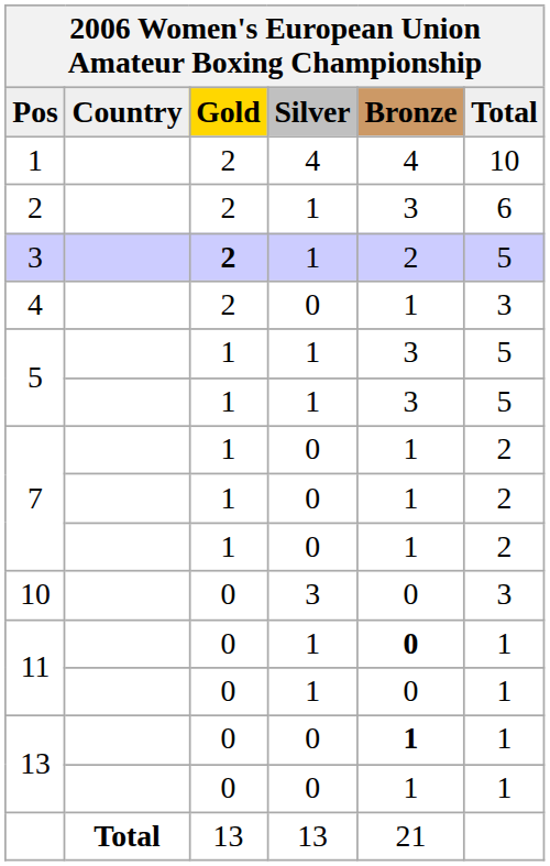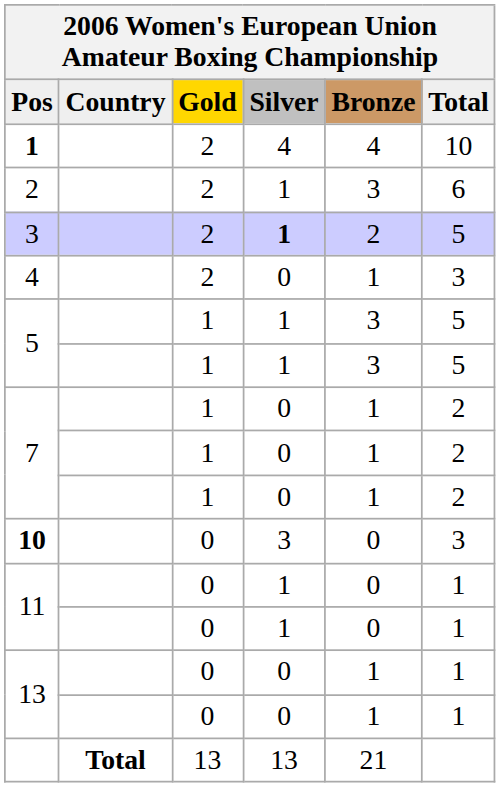row 3 | Pos: normal -> bold
row 5 | Gold: bold -> normal
row 5 | Silver: normal -> bold
row 12 | Pos: normal -> bold
row 13 | Bronze: bold -> normal
row 15 | Bronze: bold -> normal
